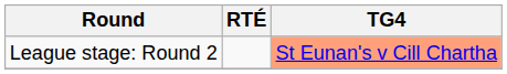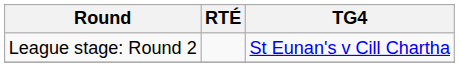League stage: Round 2 | TG4: lightsalmon background -> no background
